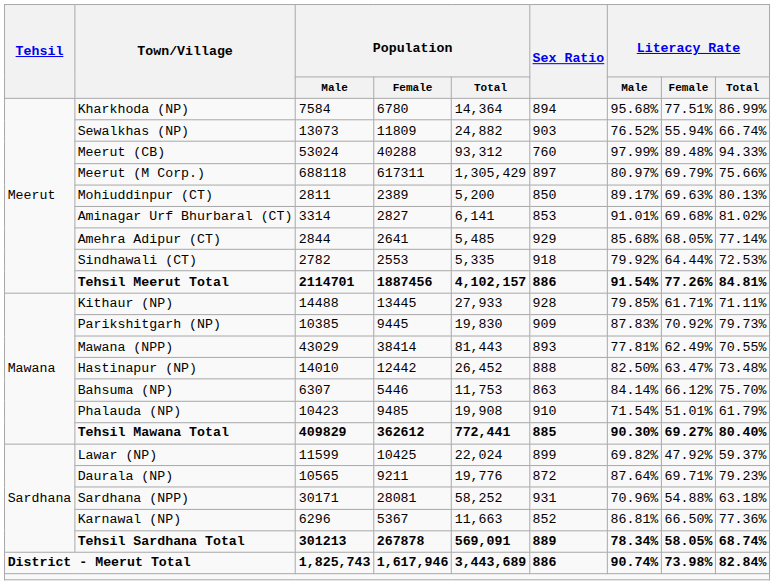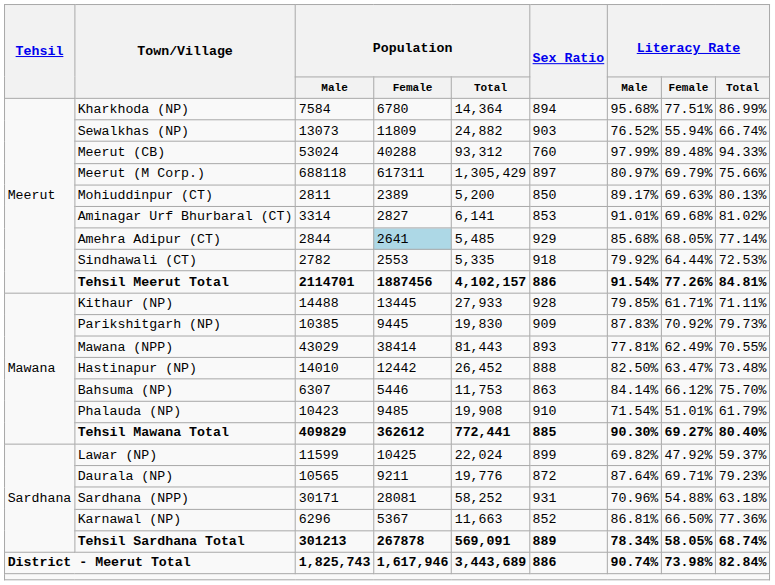Amehra Adipur (CT) | Population / Female: no background -> lightblue background
